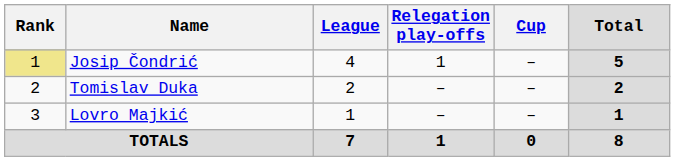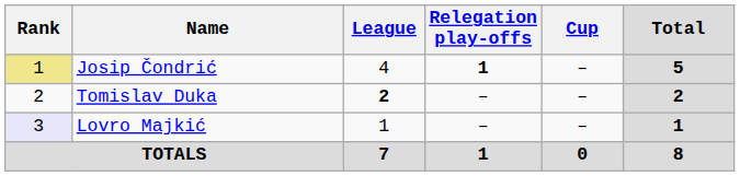Josip Čondrić | Relegation play-offs: normal -> bold
Tomislav Duka | League: normal -> bold
Lovro Majkić | Rank: no background -> lavender background
